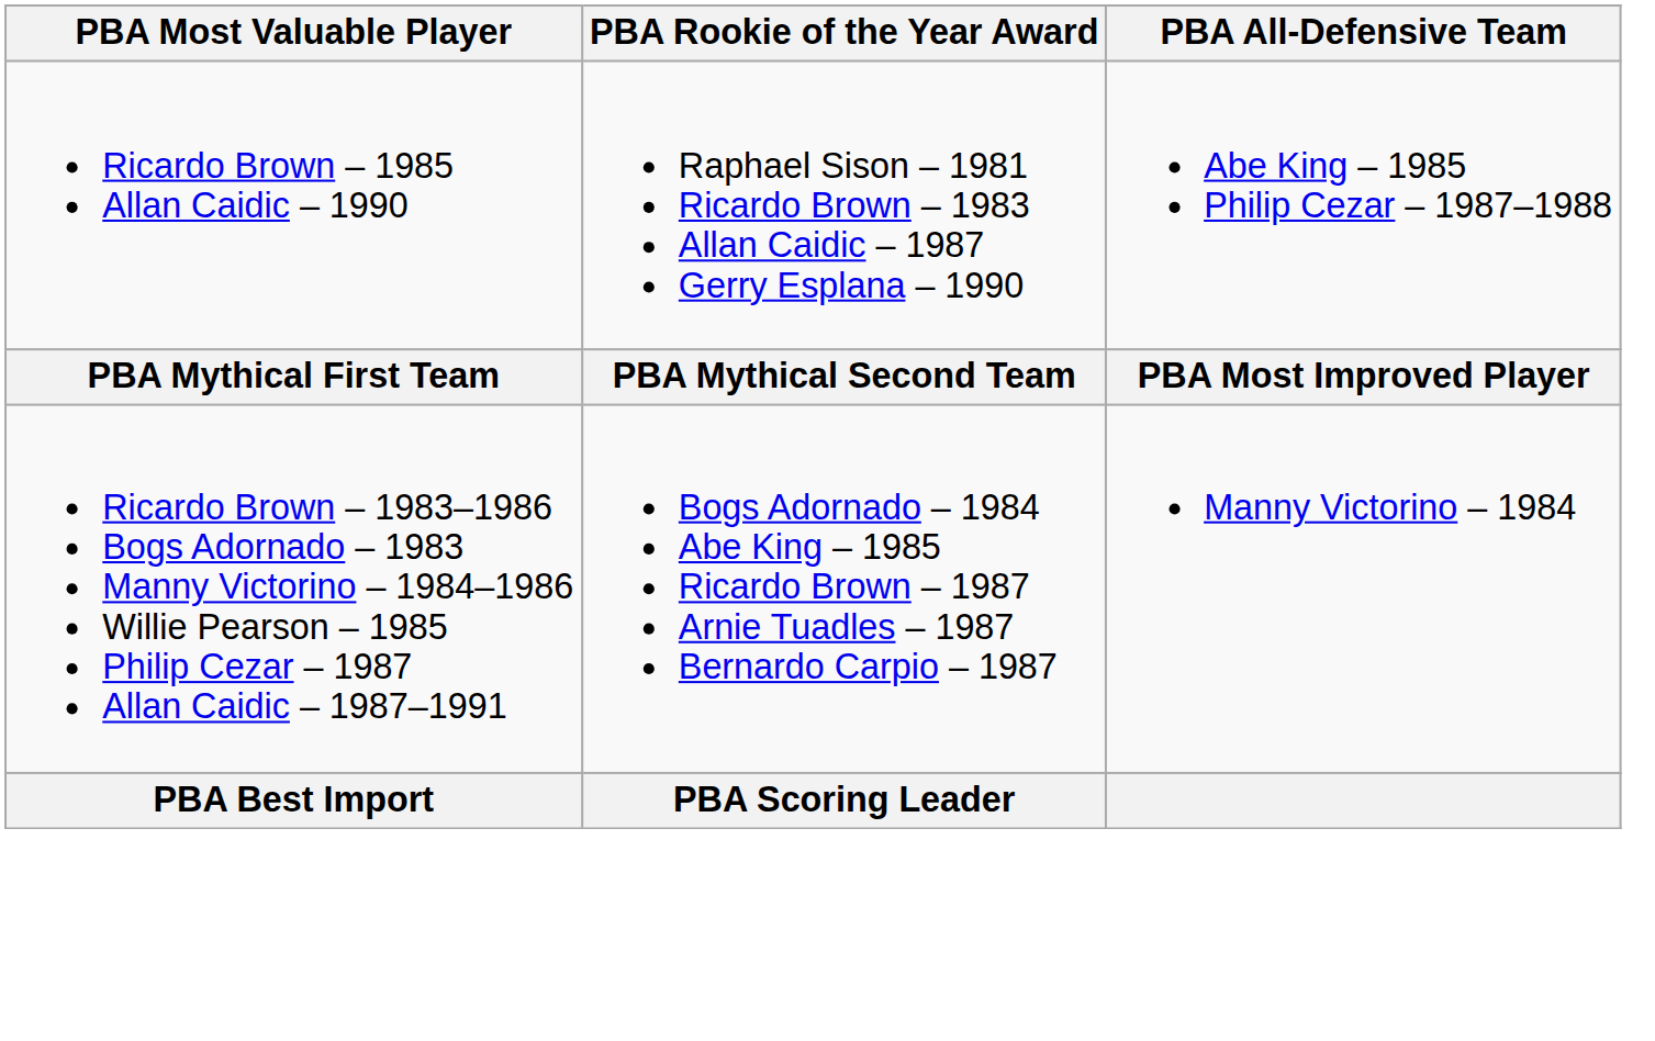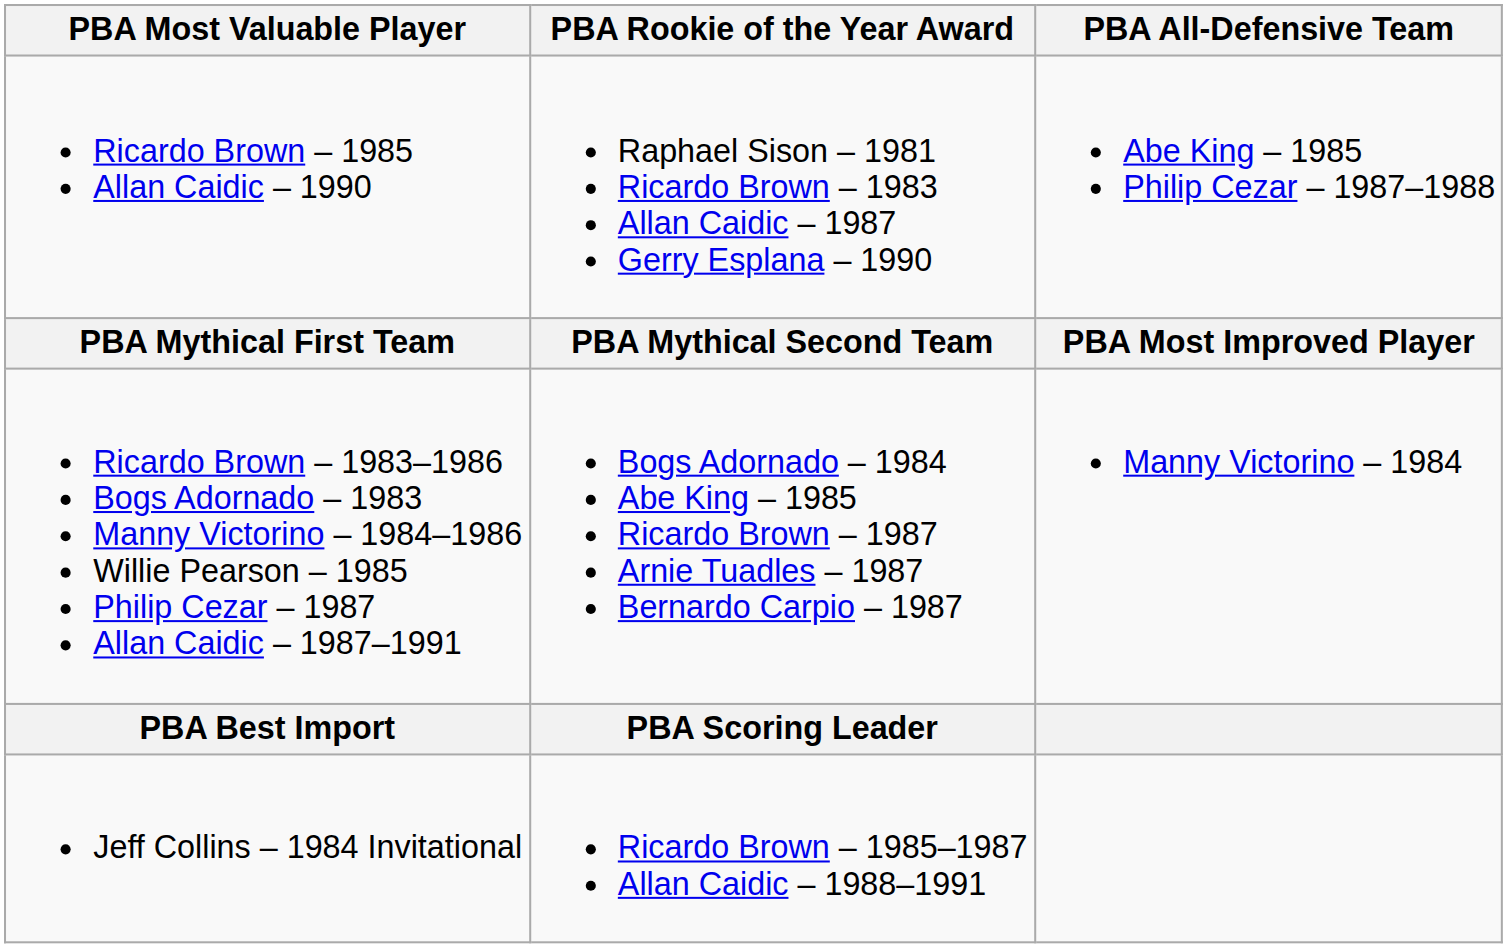+ row: Jeff Collins – 1984 Invitational | Ricardo Brown – 1985–1987 Allan Caidic – 1988–1991
